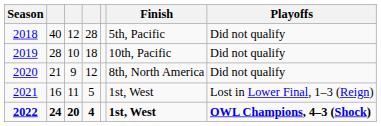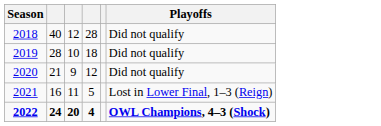- column: Finish | 5th, Pacific | 10th, Pacific | 8th, North America | 1st, West | 1st, West
